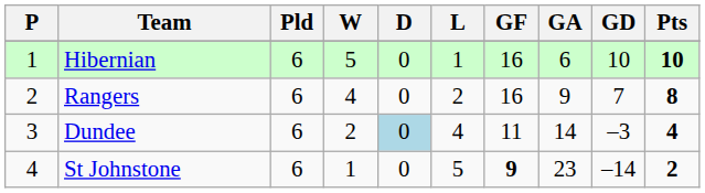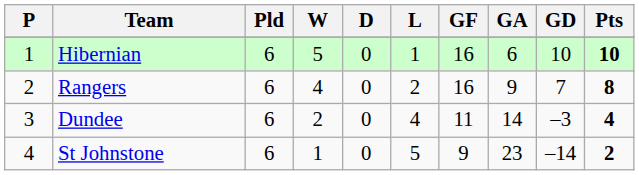Dundee | D: lightblue background -> no background
St Johnstone | GF: bold -> normal
